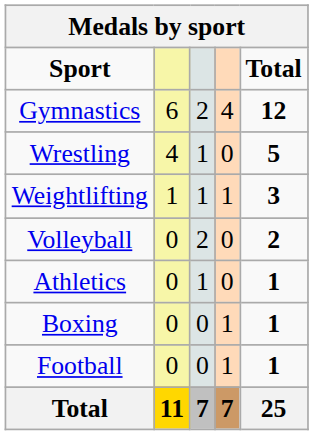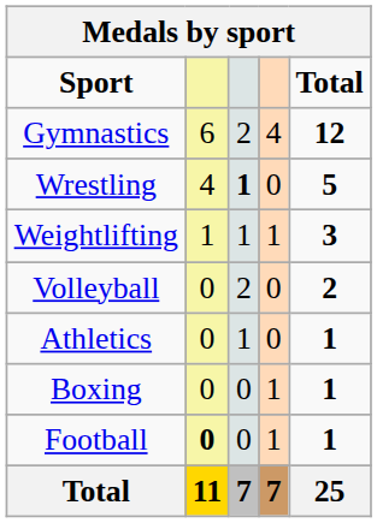Wrestling | column 3: normal -> bold
Football | column 2: normal -> bold
